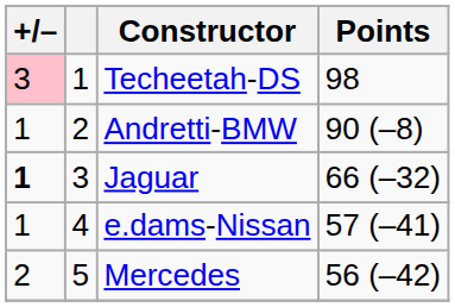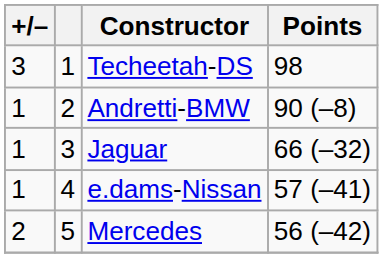Techeetah-DS | +/–: pink background -> no background
Jaguar | +/–: bold -> normal
